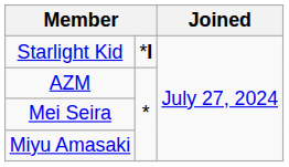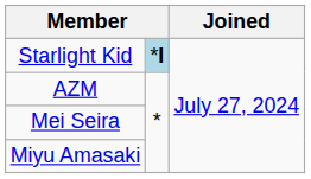Starlight Kid | column 2: no background -> lightblue background
